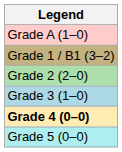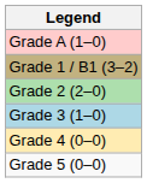row 6 | column 1: bold -> normal
row 7 | column 1: paleturquoise background -> no background
